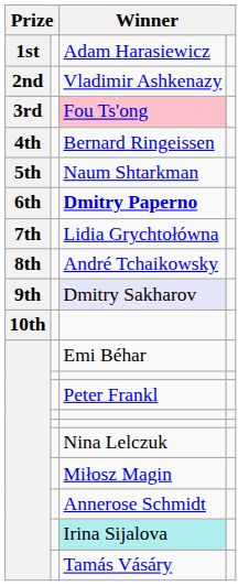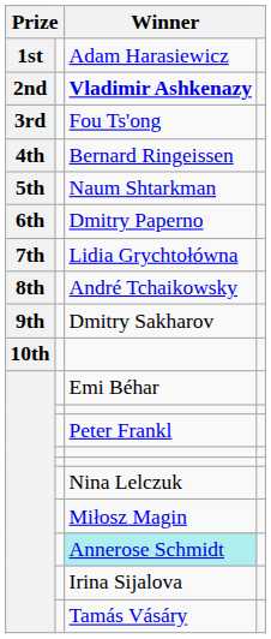Vladimir Ashkenazy | column 3: normal -> bold
Fou Ts'ong | column 3: pink background -> no background
Dmitry Paperno | column 3: bold -> normal
Dmitry Sakharov | column 3: lavender background -> no background
Annerose Schmidt | column 3: no background -> paleturquoise background
Irina Sijalova | column 3: paleturquoise background -> no background
